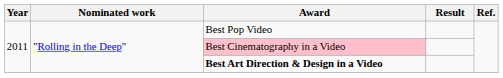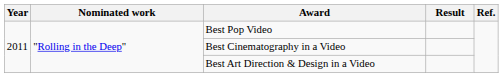Best Cinematography in a Video | Award: pink background -> no background
Best Art Direction & Design in a Video | Award: bold -> normal
